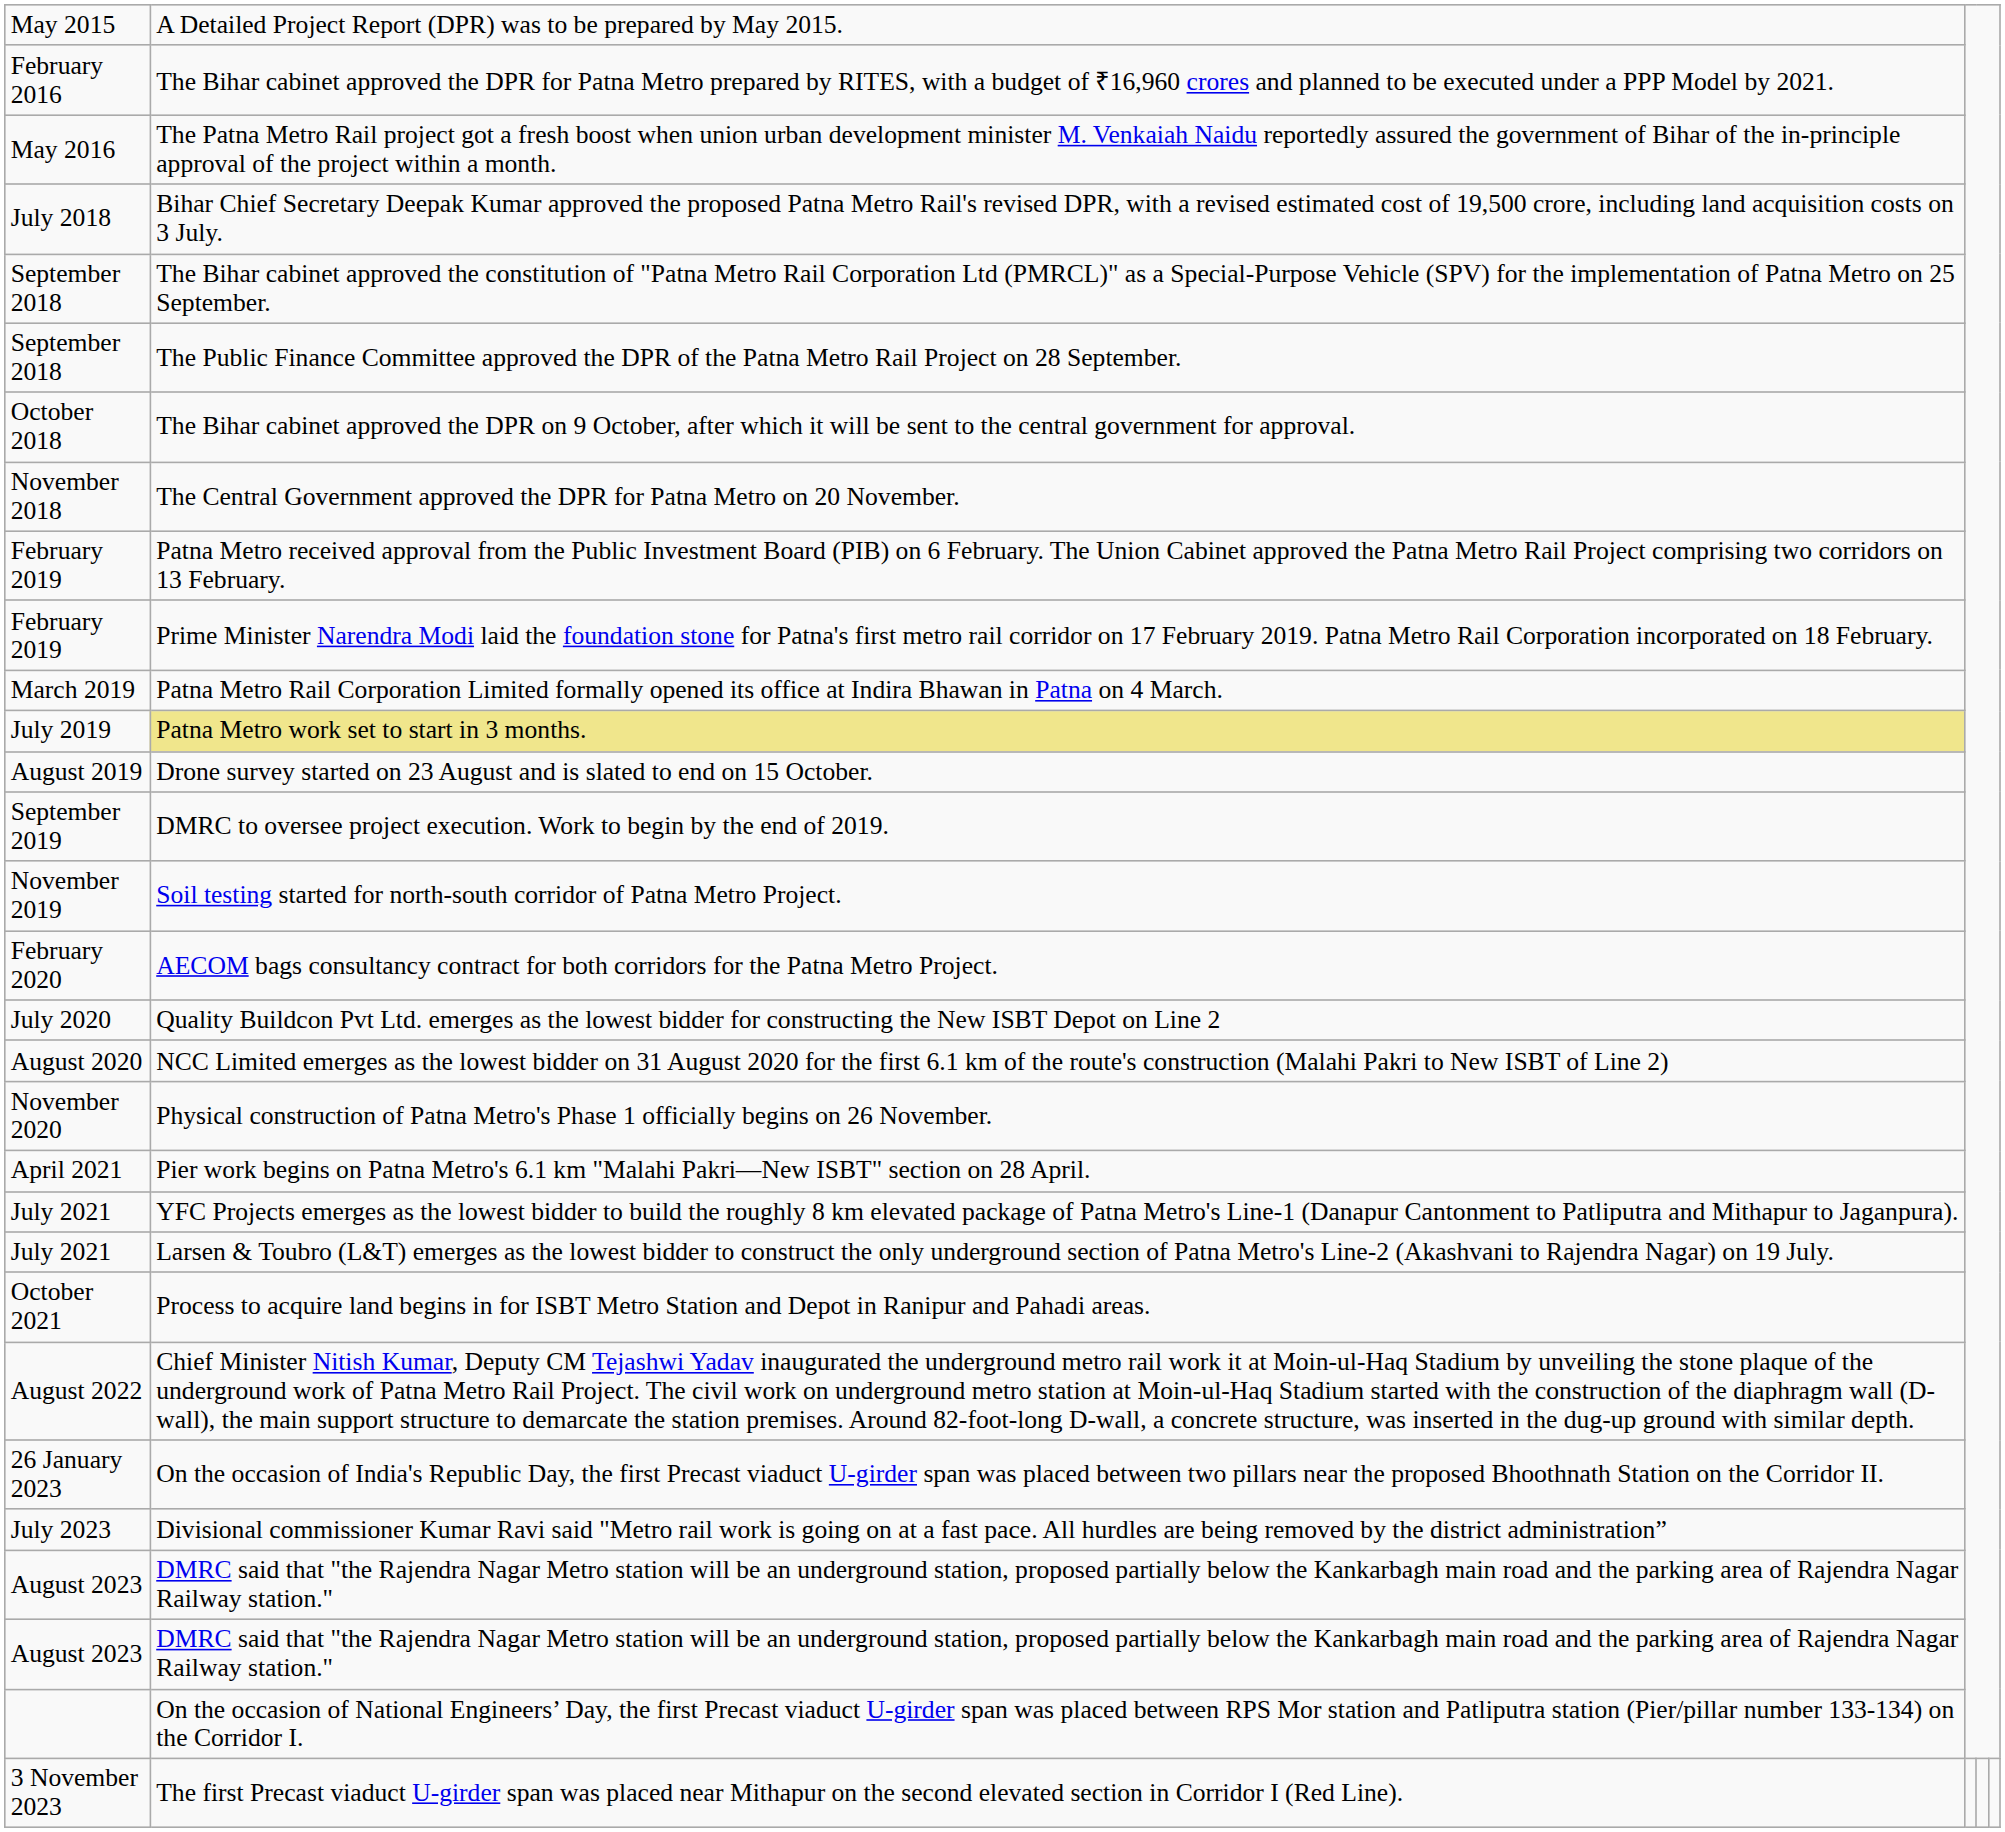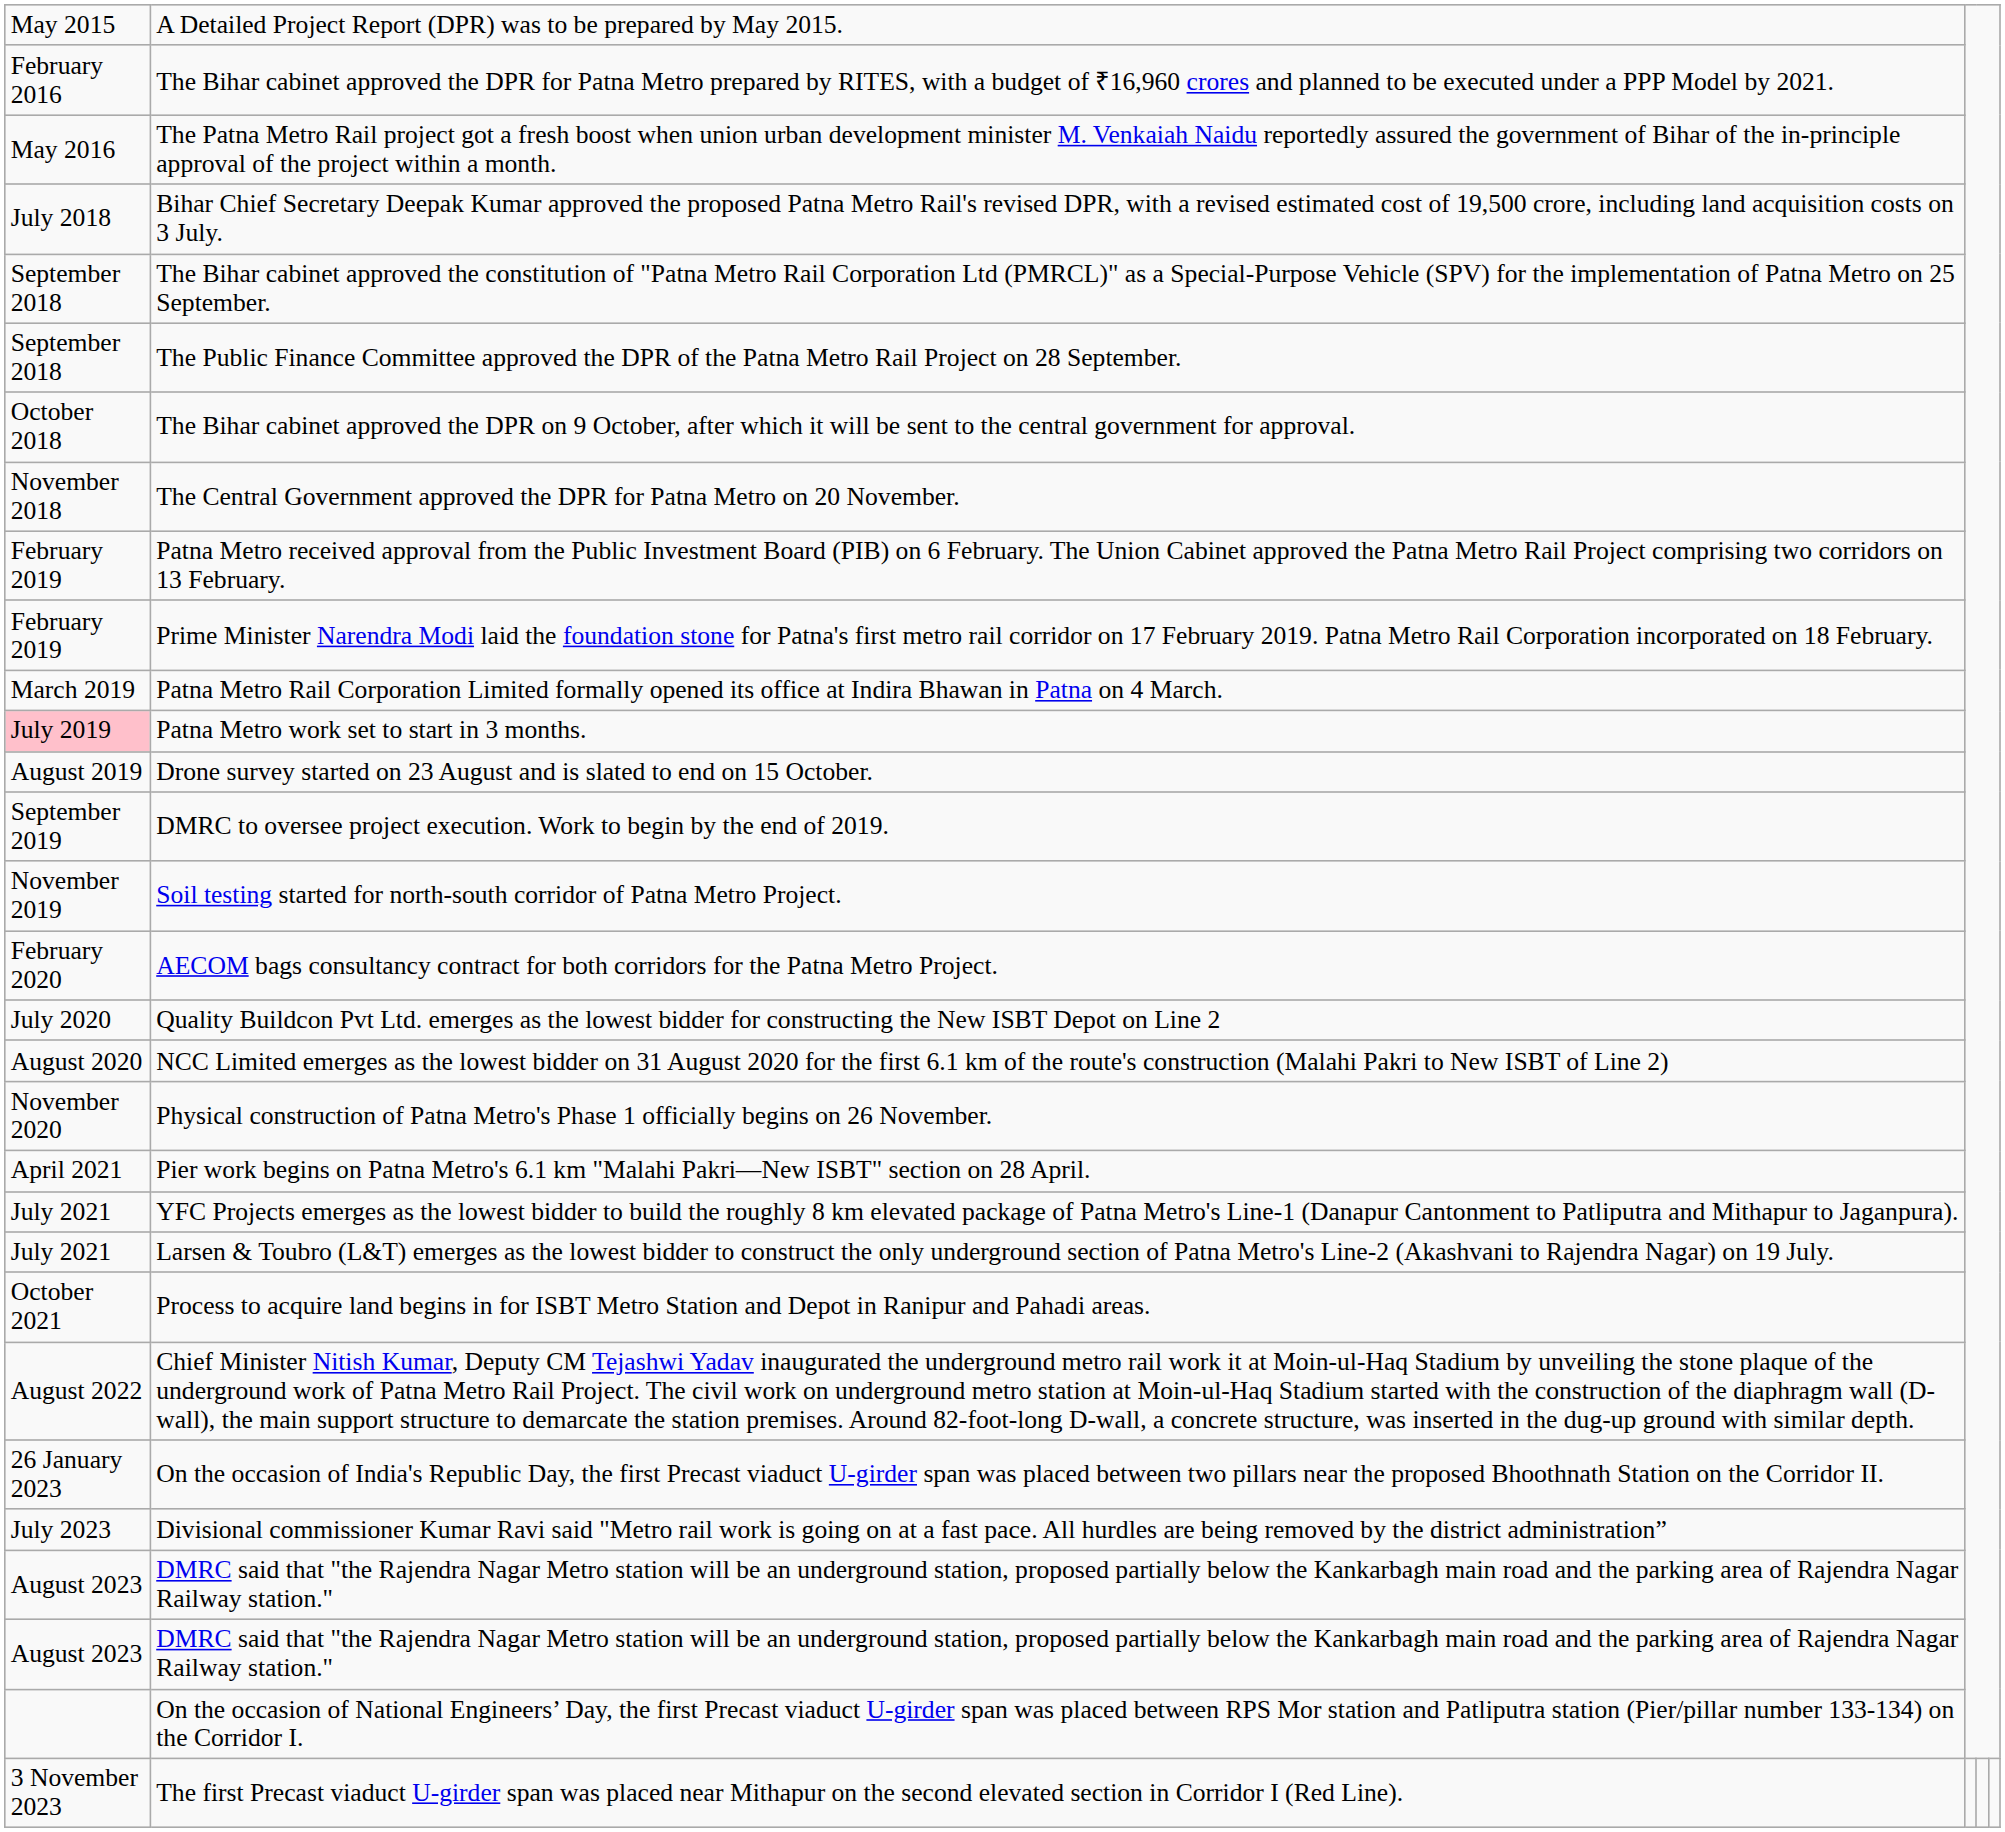Patna Metro work set to start in 3 months. | column 1: no background -> pink background
Patna Metro work set to start in 3 months. | column 2: khaki background -> no background
